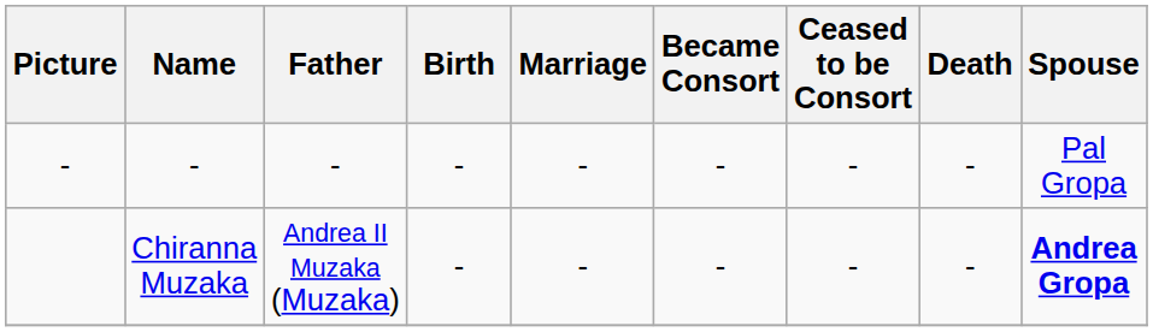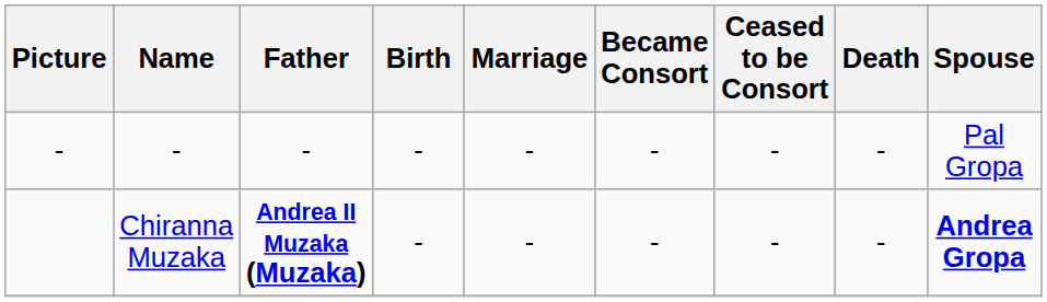Chiranna Muzaka | Father: normal -> bold
